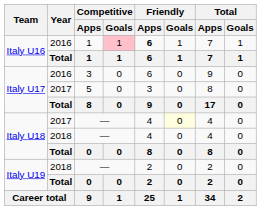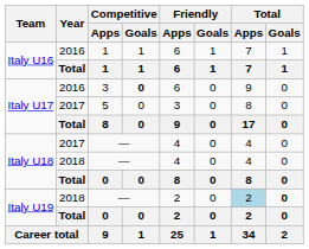Italy U16 / 2016 | Competitive / Goals: pink background -> no background
Italy U16 / 2016 | Friendly / Apps: bold -> normal
Italy U17 / 2016 | Competitive / Goals: normal -> bold
Italy U18 / 2017 | Friendly / Goals: lightyellow background -> no background
Italy U19 / 2018 | Total / Apps: no background -> lightblue background
Italy U19 / 2018 | Total / Goals: normal -> bold
